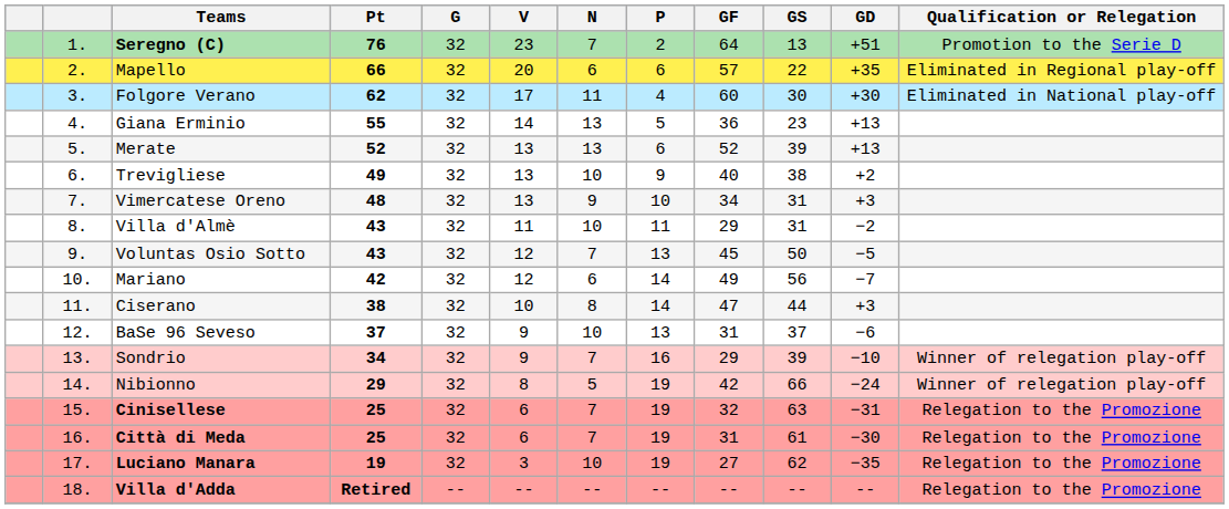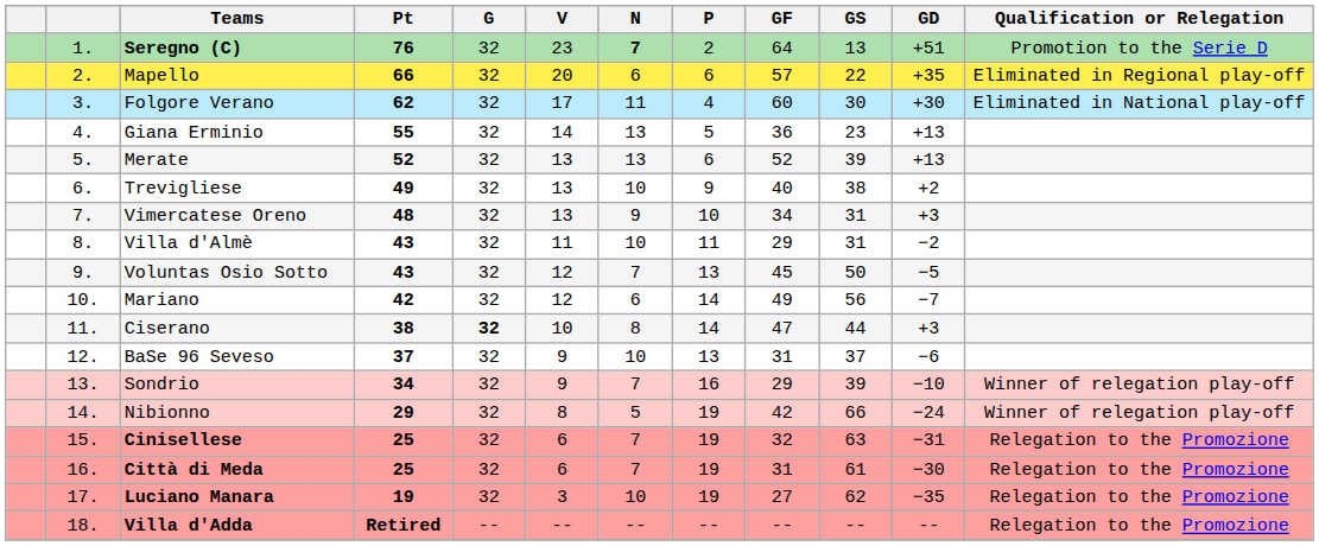Seregno (C) | N: normal -> bold
Ciserano | G: normal -> bold
